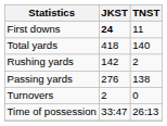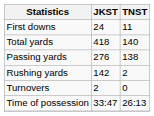First downs | JKST: bold -> normal
rows swapped: Rushing yards <-> Passing yards
